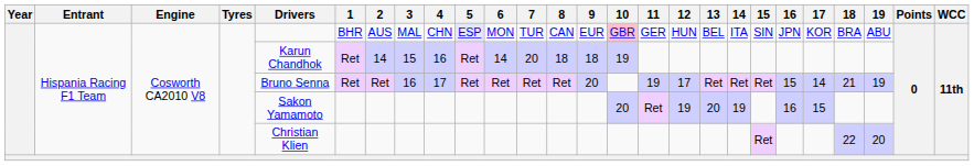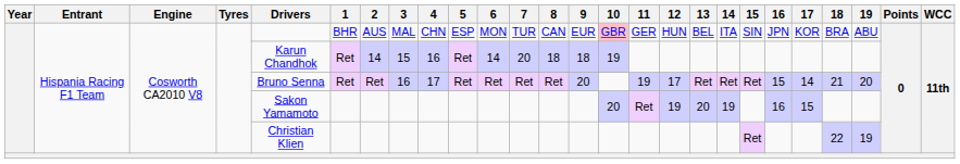row 2 | 5: lavender background -> no background
row 4 | 19: 19 -> 20
row 6 | 19: 20 -> 19
